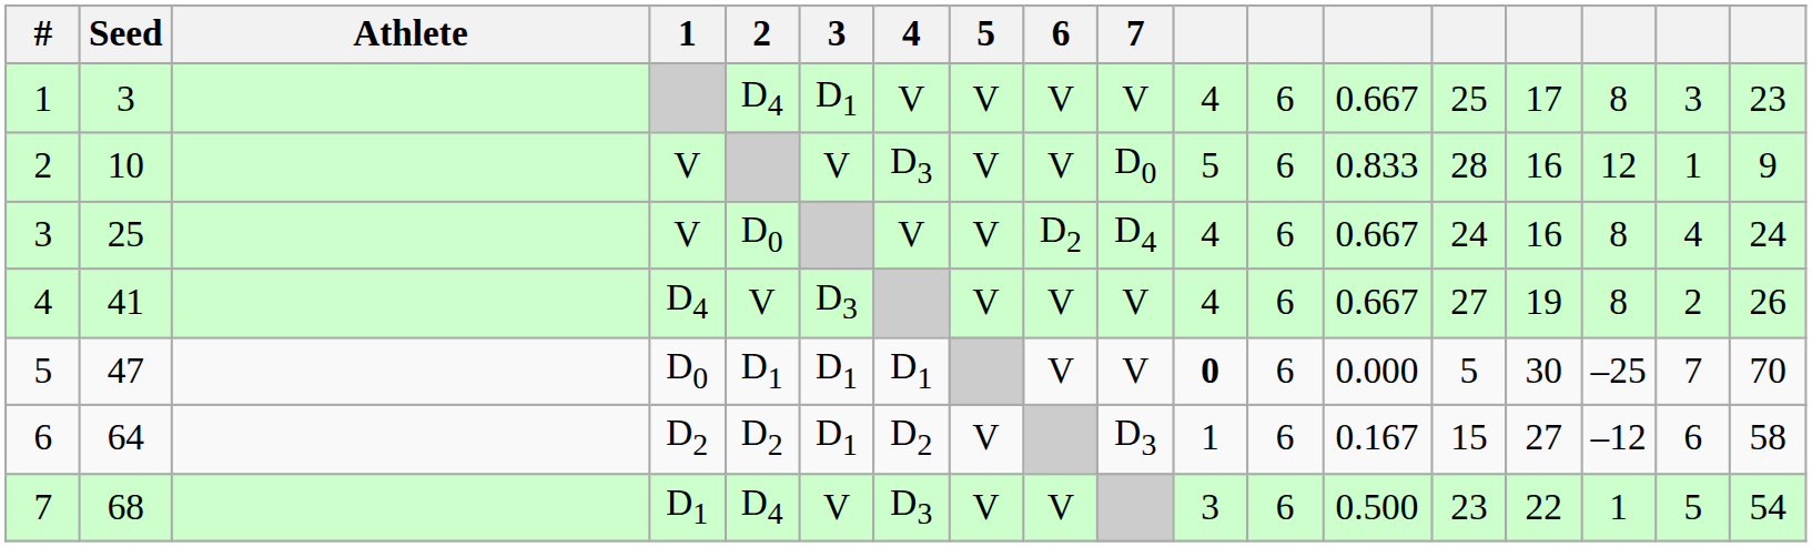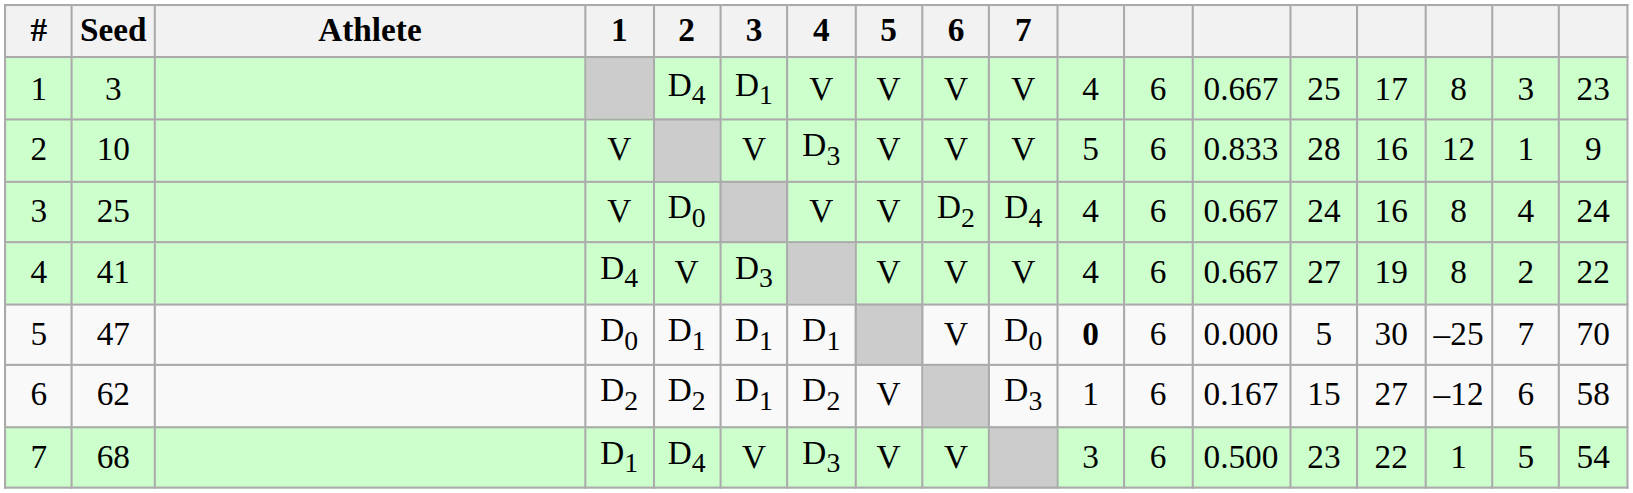row 3 | 7: D0 -> V
row 5 | column 18: 26 -> 22
row 6 | 7: V -> D0
row 7 | Seed: 64 -> 62
